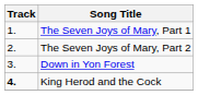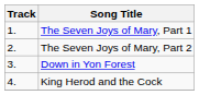King Herod and the Cock | Track: bold -> normal
